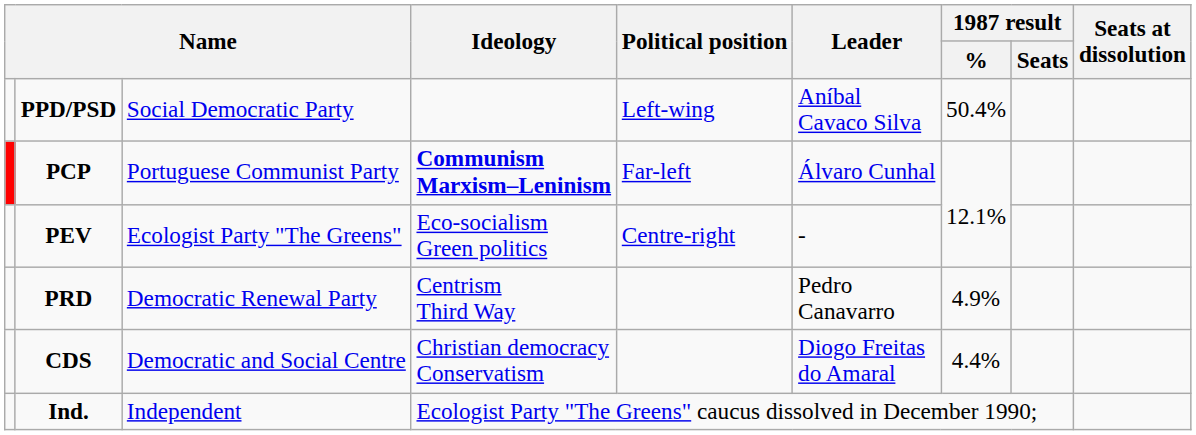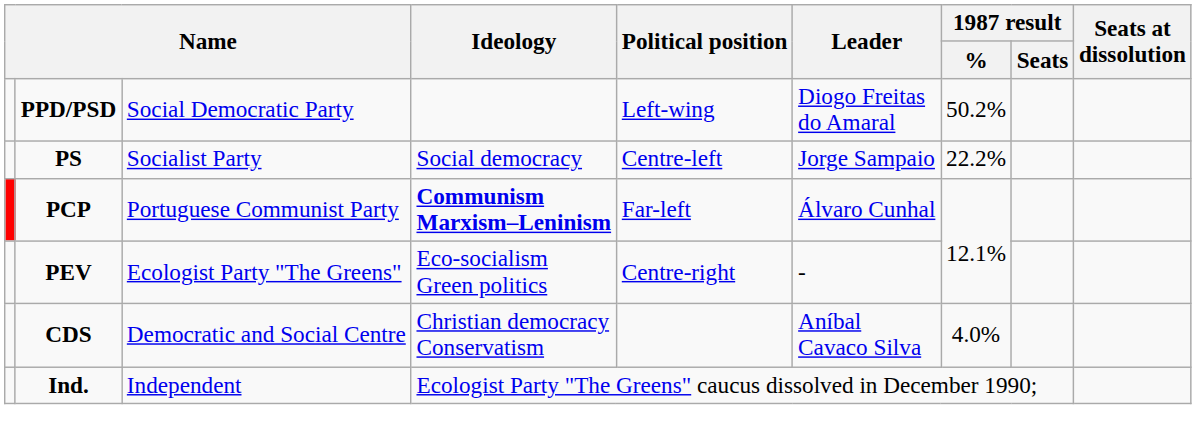PPD/PSD | Leader: Aníbal Cavaco Silva -> Diogo Freitas do Amaral
PPD/PSD | 1987 result / %: 50.4% -> 50.2%
+ row: PS | Socialist Party | Social democracy | Centre-left | Jorge Sampaio | 22.2%
- row: PRD | Democratic Renewal Party | Centrism Third Way | Pedro Canavarro | 4.9%
CDS | Leader: Diogo Freitas do Amaral -> Aníbal Cavaco Silva
CDS | 1987 result / %: 4.4% -> 4.0%
